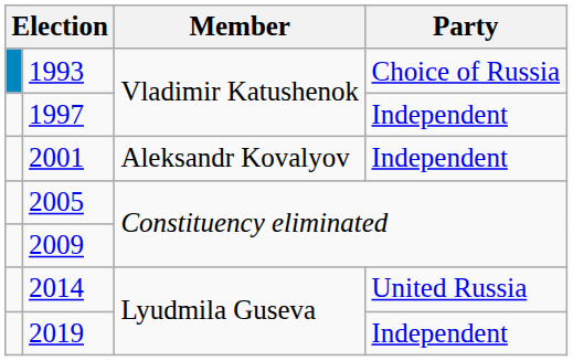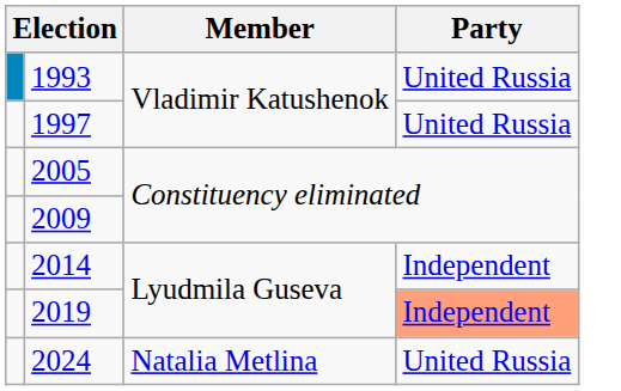1993 | Party: Choice of Russia -> United Russia
1997 | Party: Independent -> United Russia
- row: 2001 | Aleksandr Kovalyov | Independent
2014 | Party: United Russia -> Independent
2019 | Party: no background -> lightsalmon background
+ row: 2024 | Natalia Metlina | United Russia
